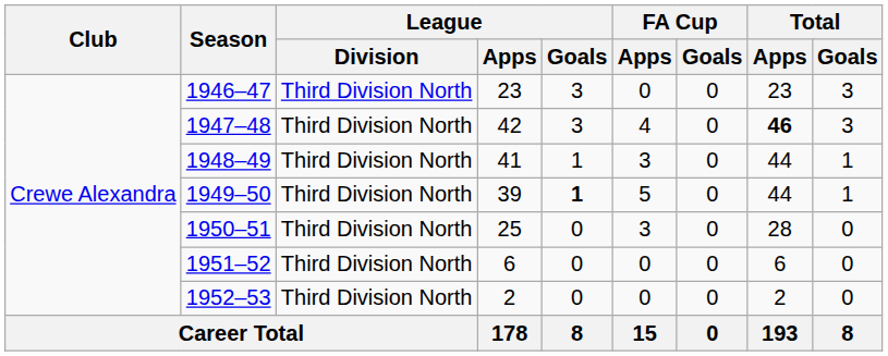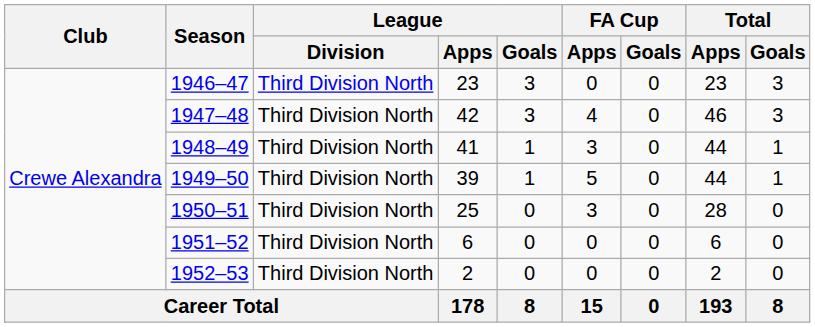1947–48 | Total / Apps: bold -> normal
1949–50 | League / Goals: bold -> normal
